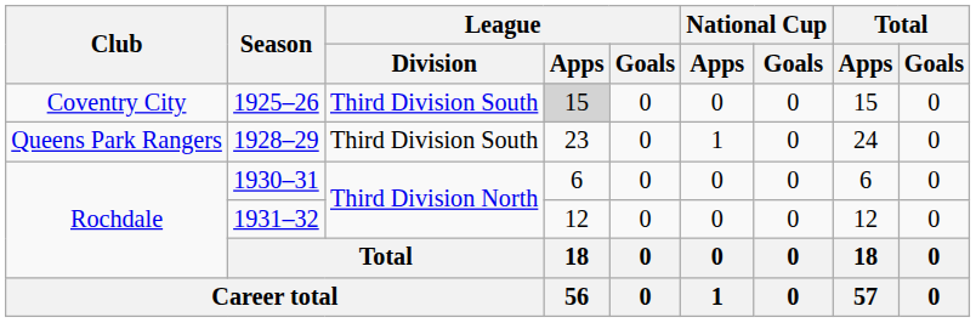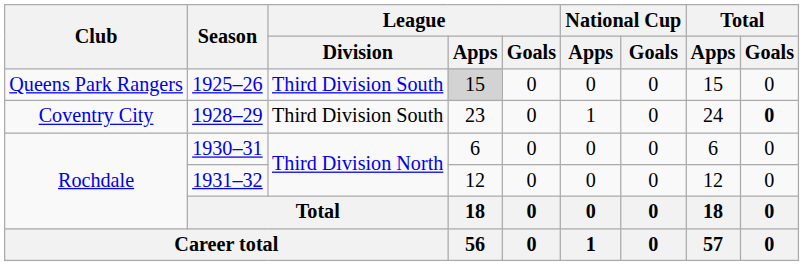1925–26 | Club: Coventry City -> Queens Park Rangers
1928–29 | Club: Queens Park Rangers -> Coventry City
1928–29 | Total / Goals: normal -> bold
